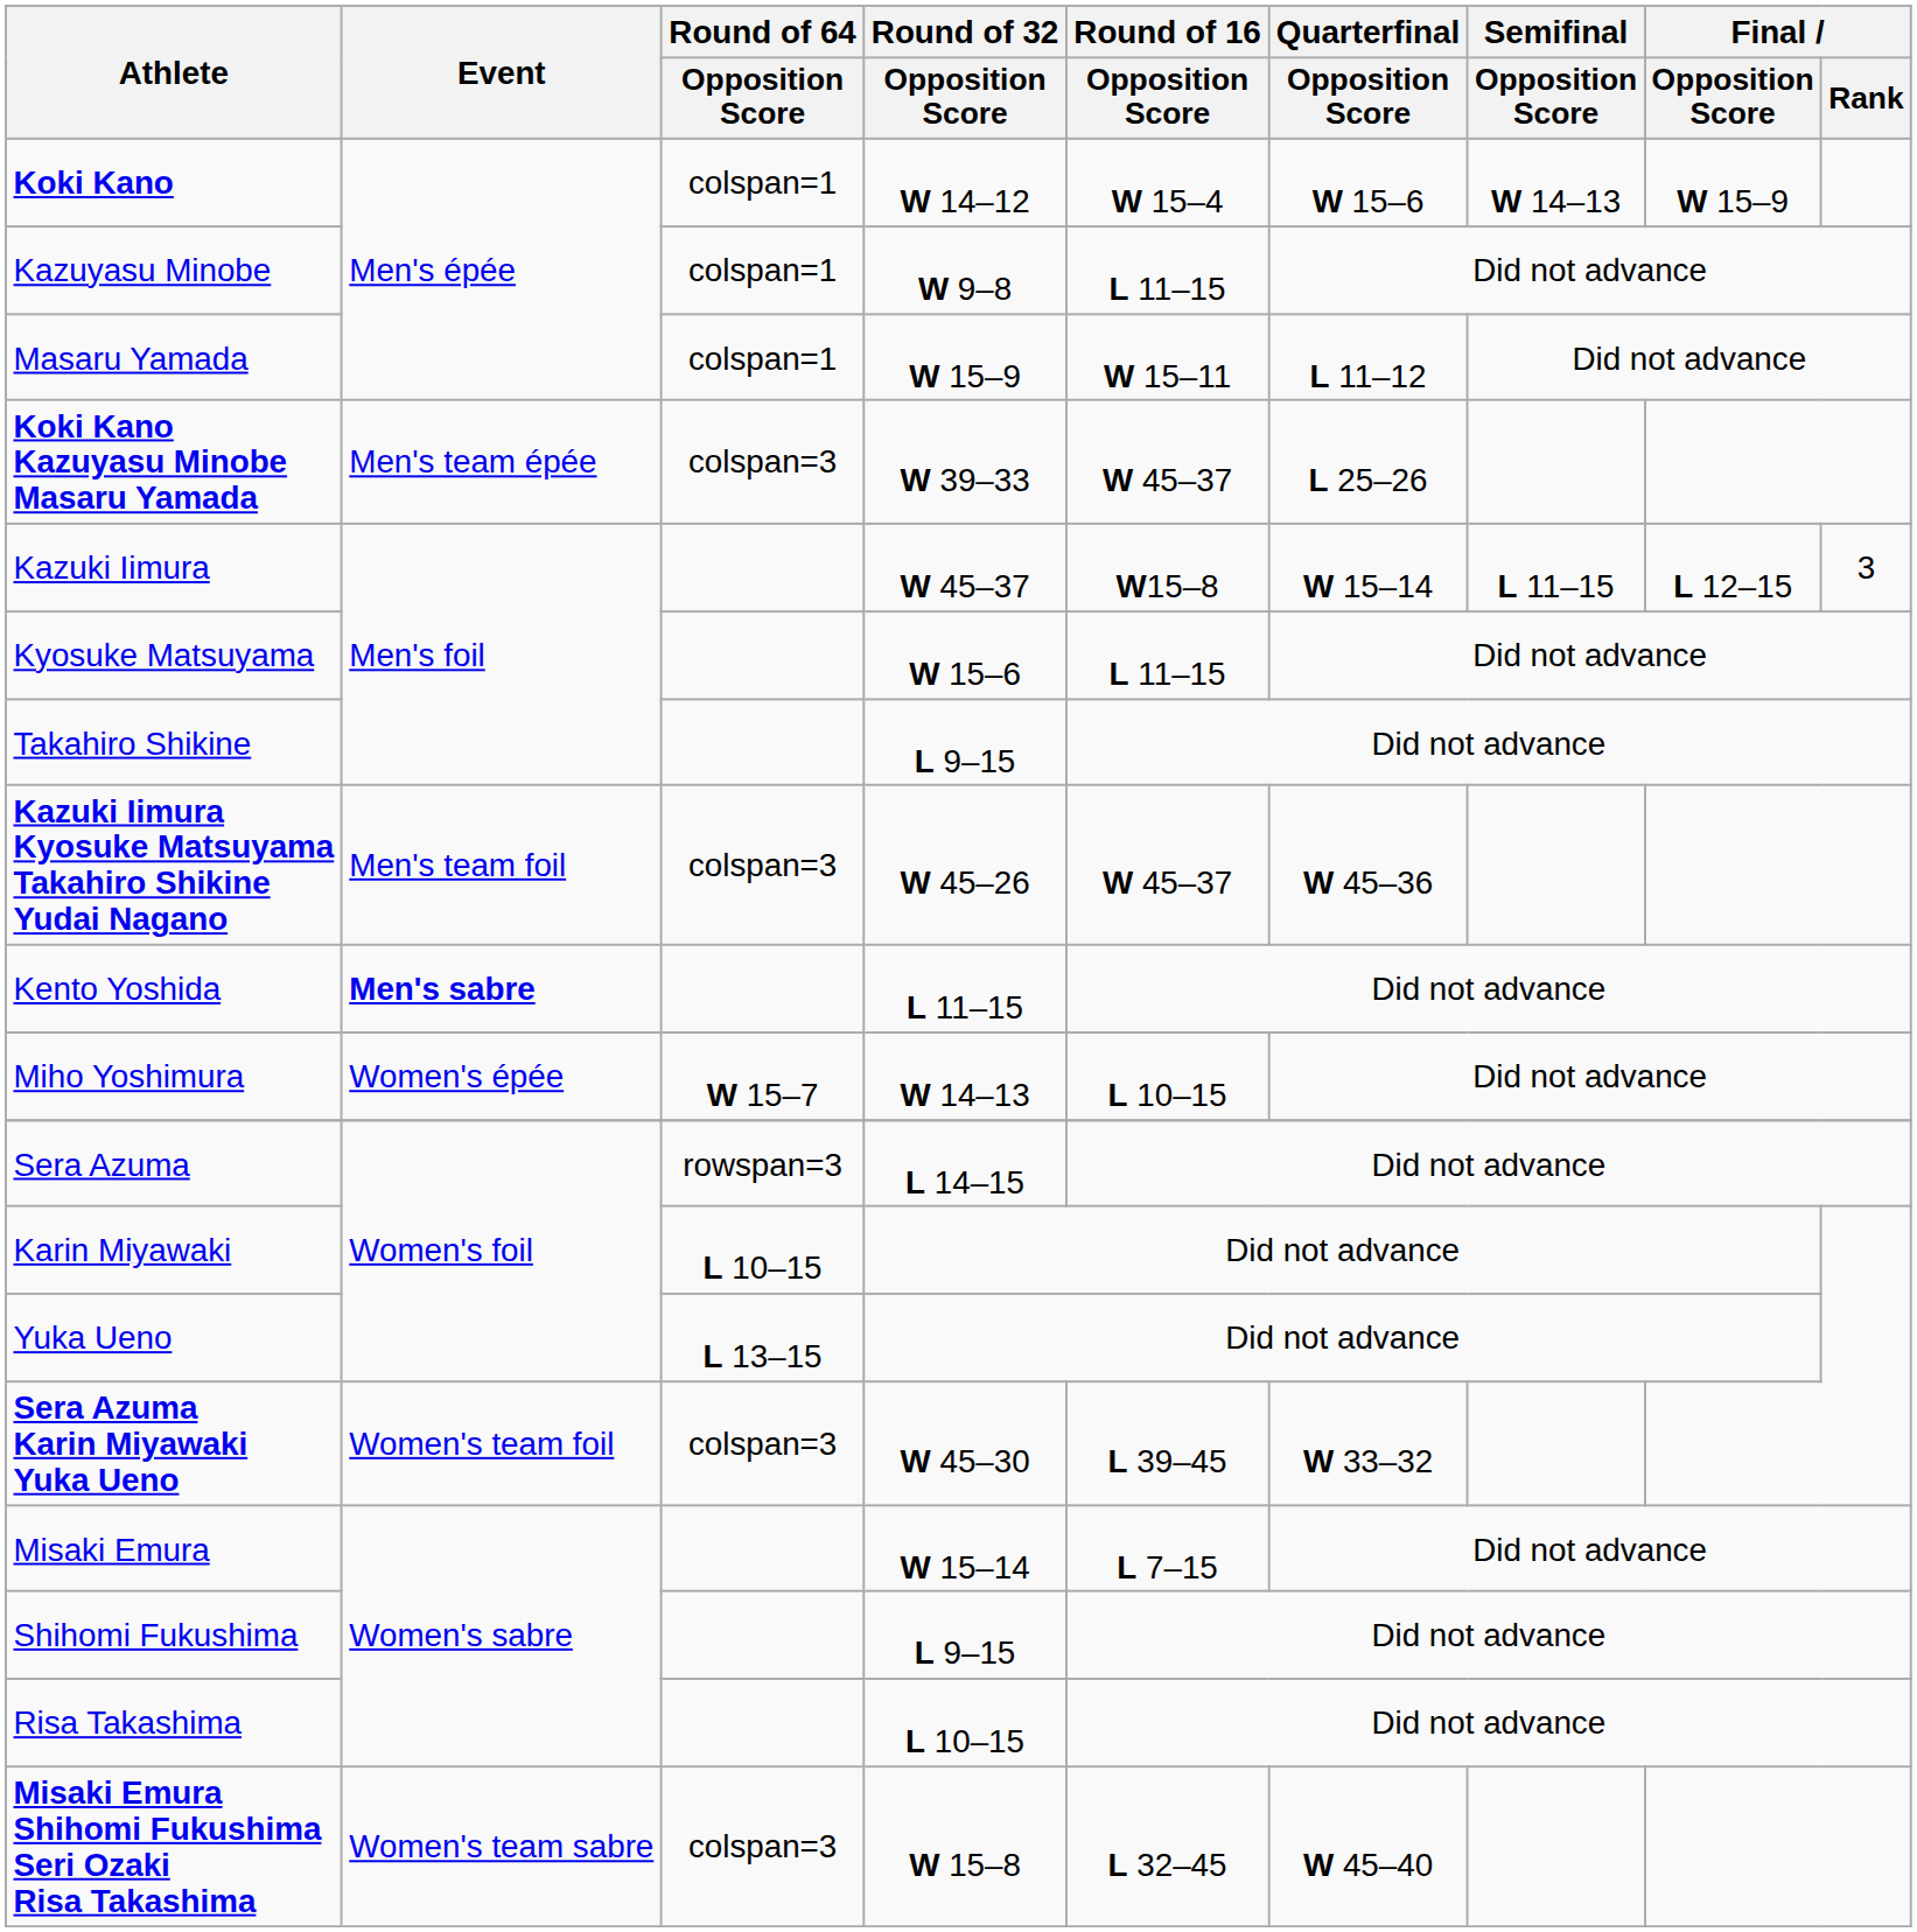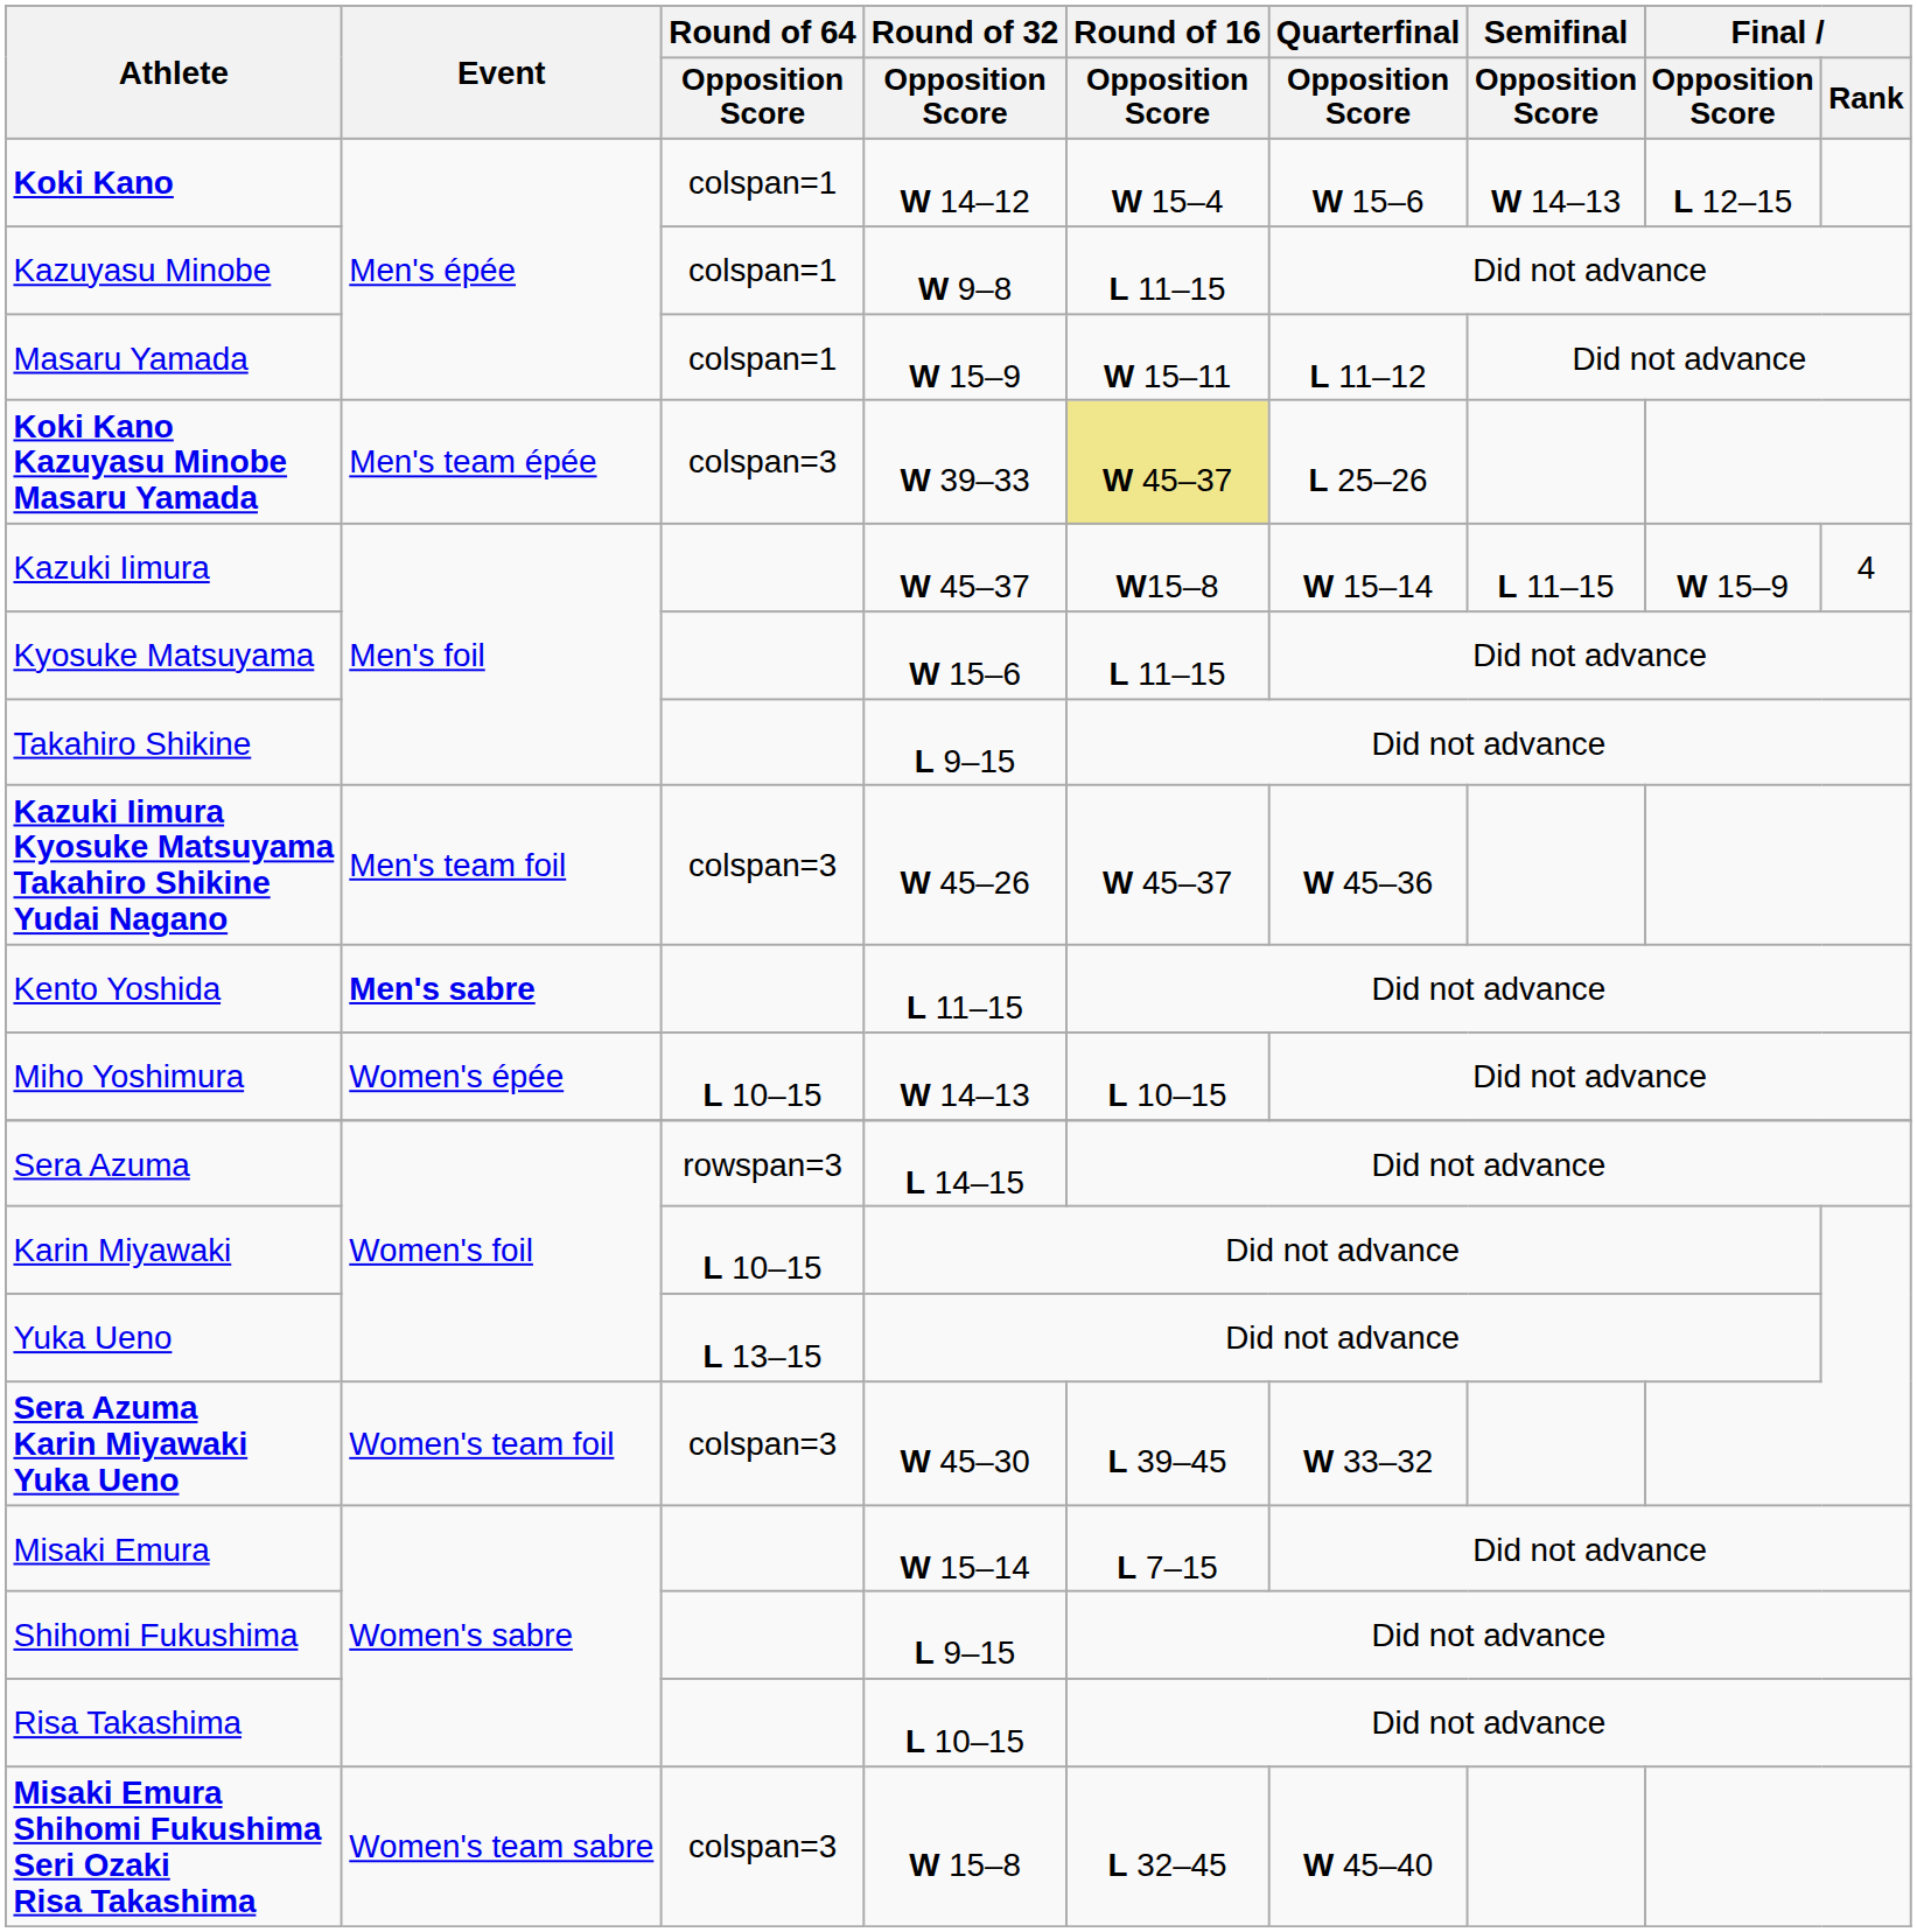Koki Kano | Final / Opposition Score: W 15–9 -> L 12–15
Koki Kano Kazuyasu Minobe Masaru Yamada | Round of 16 / Opposition Score: no background -> khaki background
Kazuki Iimura | Final / Opposition Score: L 12–15 -> W 15–9
Kazuki Iimura | Final / Rank: 3 -> 4
Miho Yoshimura | Round of 64 / Opposition Score: W 15–7 -> L 10–15
